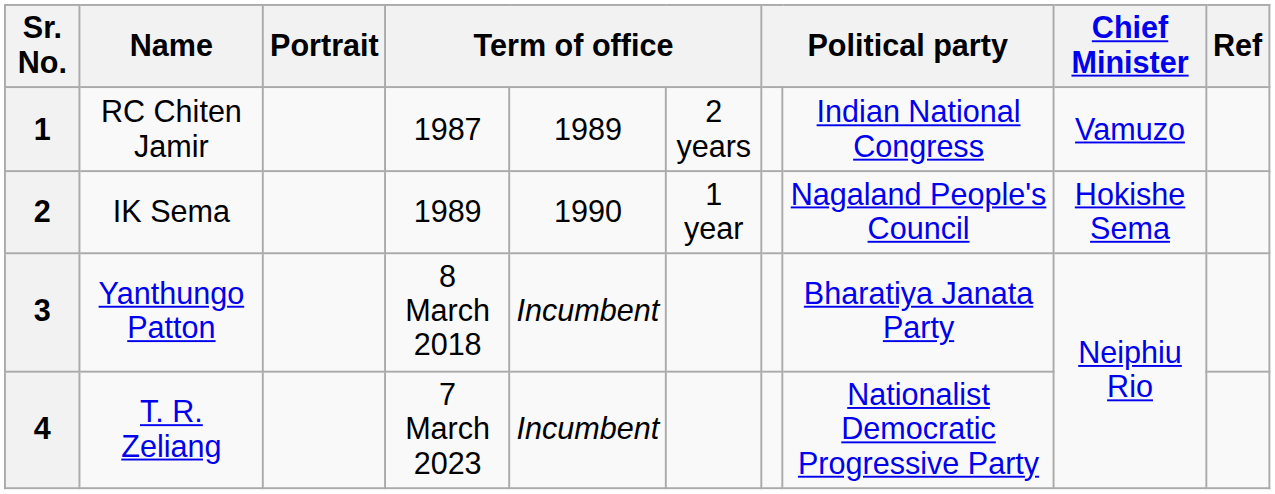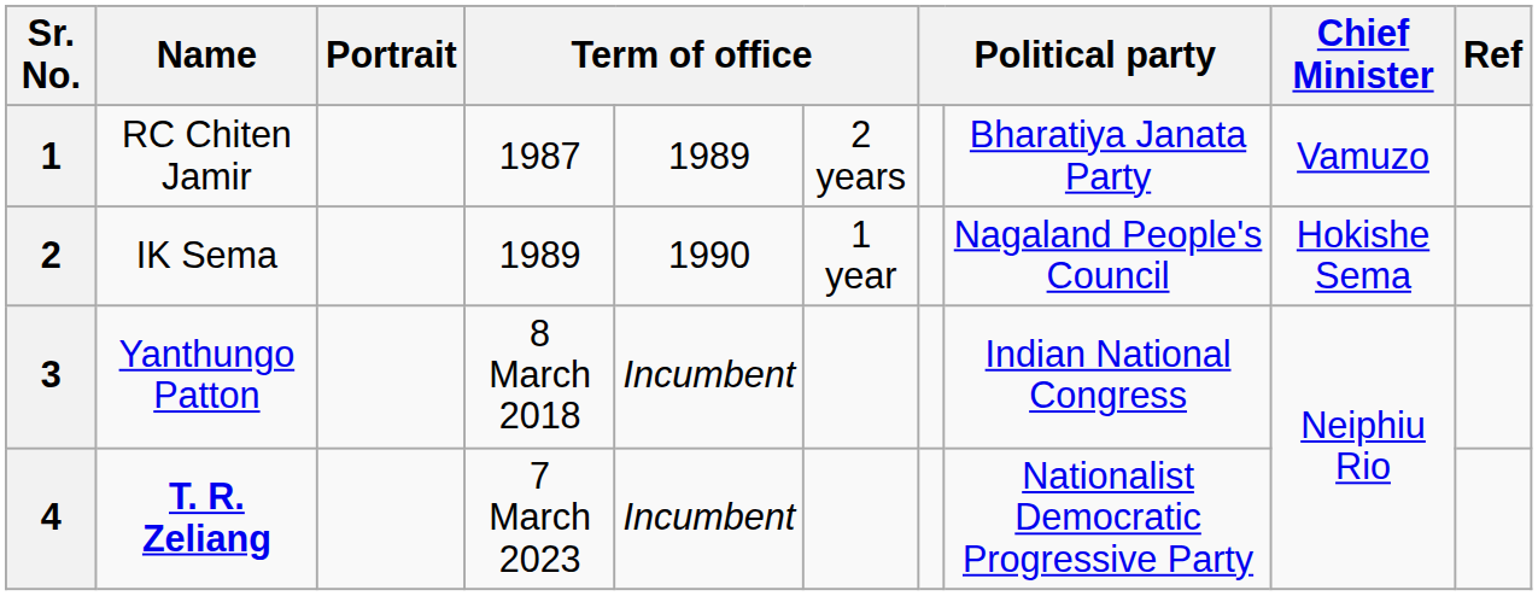1 | column 8: Indian National Congress -> Bharatiya Janata Party
3 | column 8: Bharatiya Janata Party -> Indian National Congress
4 | Name: normal -> bold
